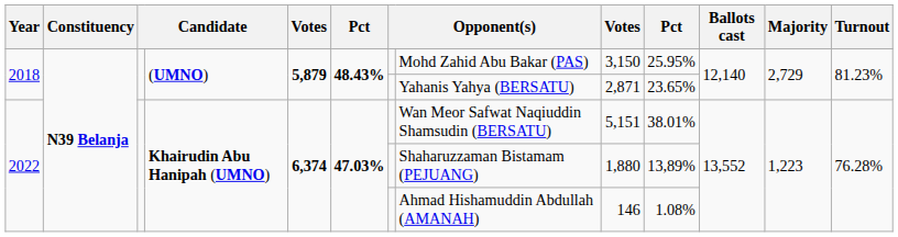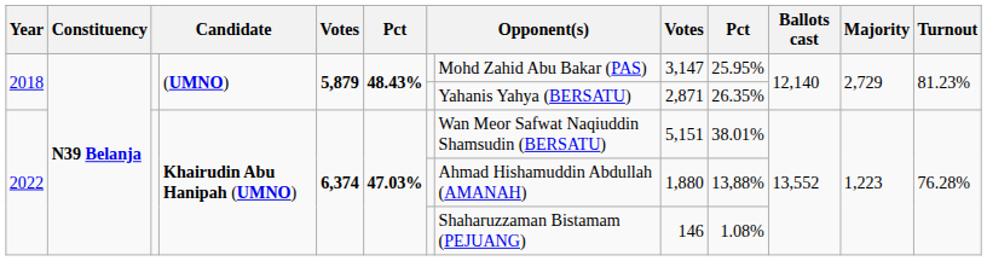row 2 | column 9: 3,150 -> 3,147
row 3 | column 10: 23.65% -> 26.35%
row 5 | column 8: Shaharuzzaman Bistamam (PEJUANG) -> Ahmad Hishamuddin Abdullah (AMANAH)
row 5 | column 10: 13,89% -> 13,88%
row 6 | column 8: Ahmad Hishamuddin Abdullah (AMANAH) -> Shaharuzzaman Bistamam (PEJUANG)
